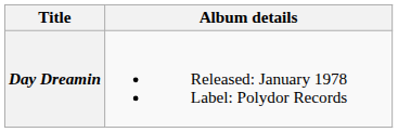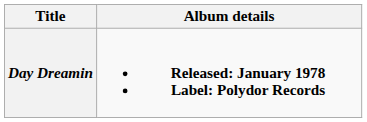Day Dreamin | Album details: normal -> bold
